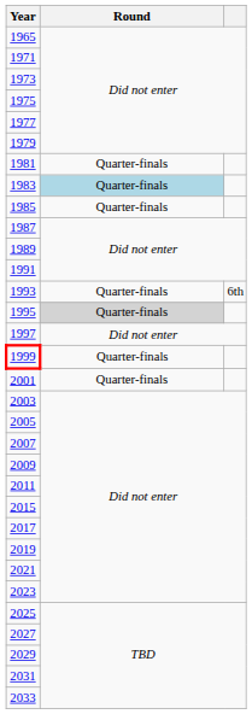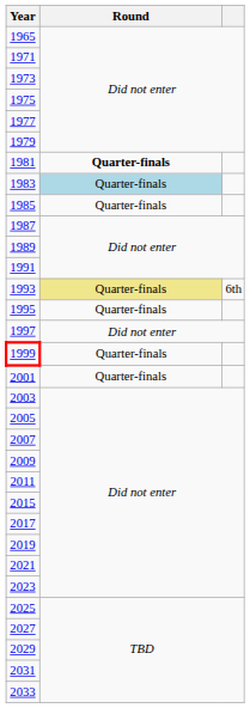1981 | Round: normal -> bold
1993 | Round: no background -> khaki background
1995 | Round: lightgrey background -> no background
